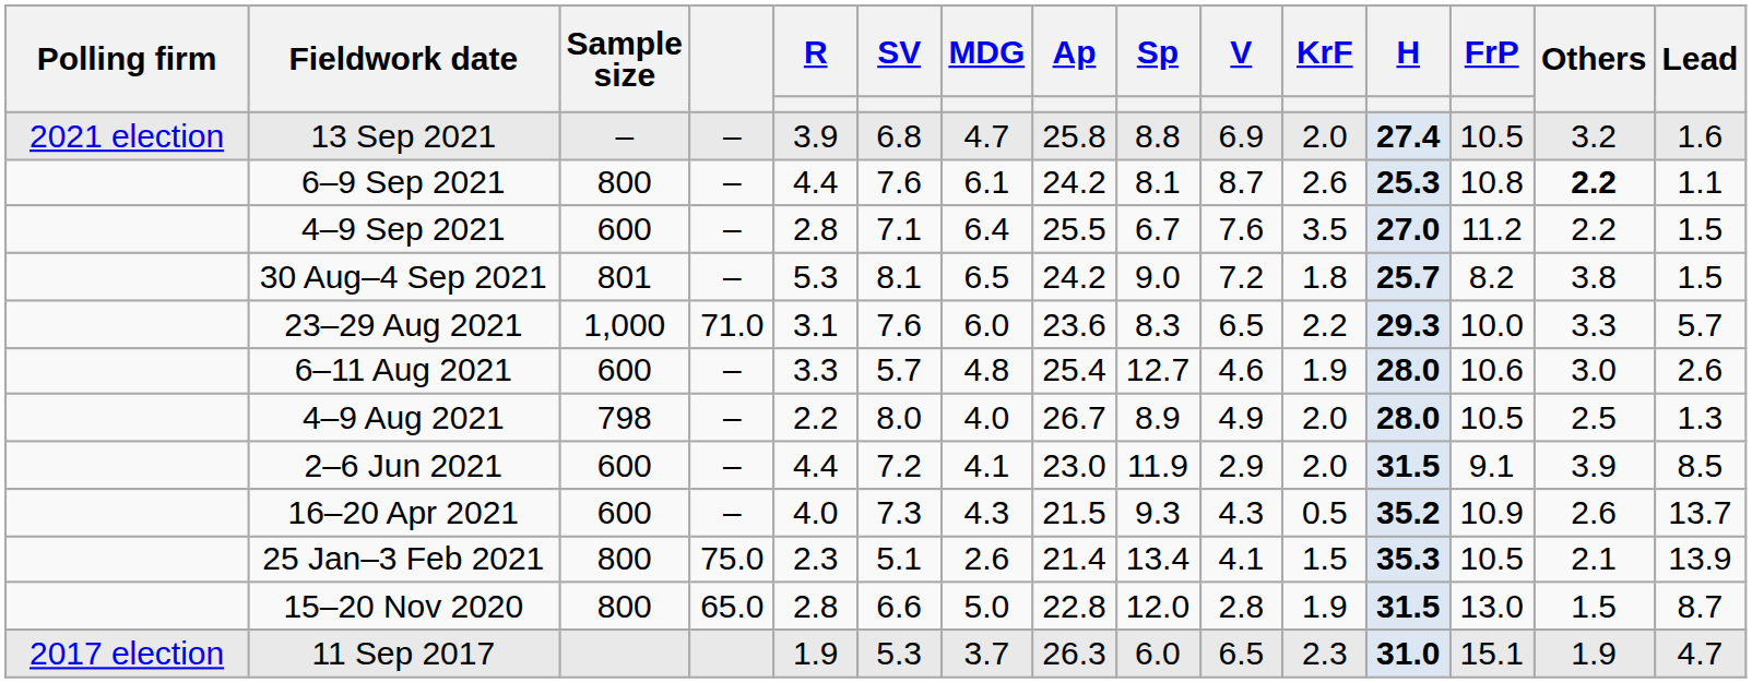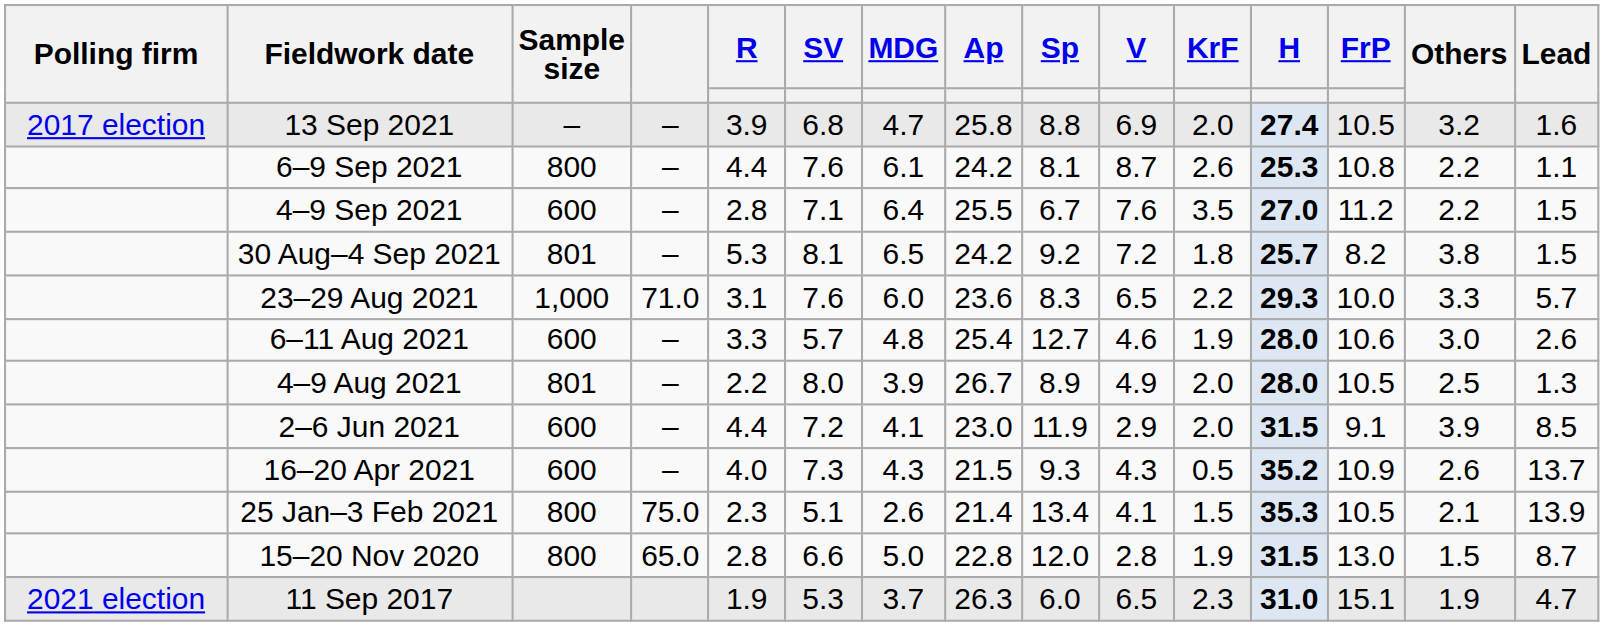13 Sep 2021 | Polling firm: 2021 election -> 2017 election
6–9 Sep 2021 | Others: bold -> normal
30 Aug–4 Sep 2021 | Sp: 9.0 -> 9.2
4–9 Aug 2021 | Sample size: 798 -> 801
4–9 Aug 2021 | MDG: 4.0 -> 3.9
11 Sep 2017 | Polling firm: 2017 election -> 2021 election
